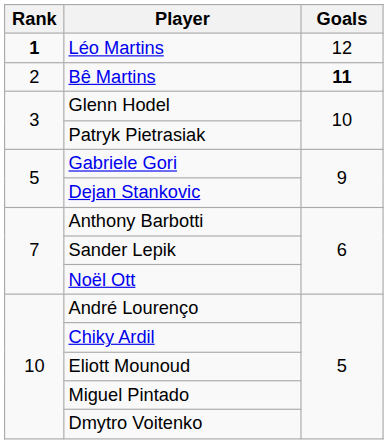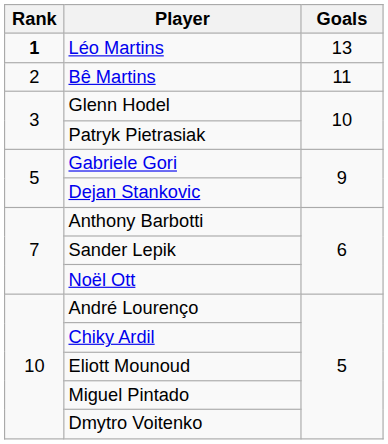Léo Martins | Goals: 12 -> 13
Bê Martins | Goals: bold -> normal
